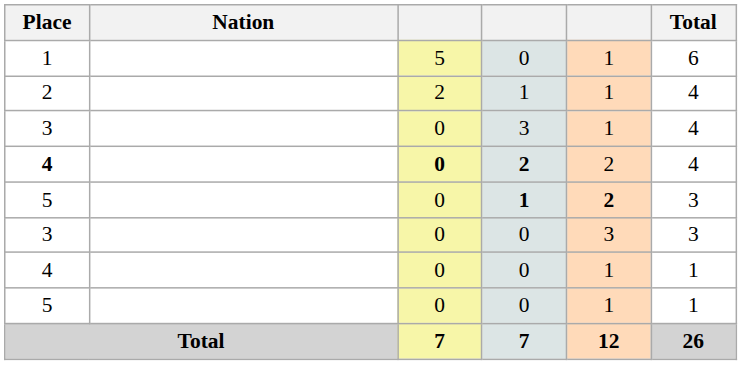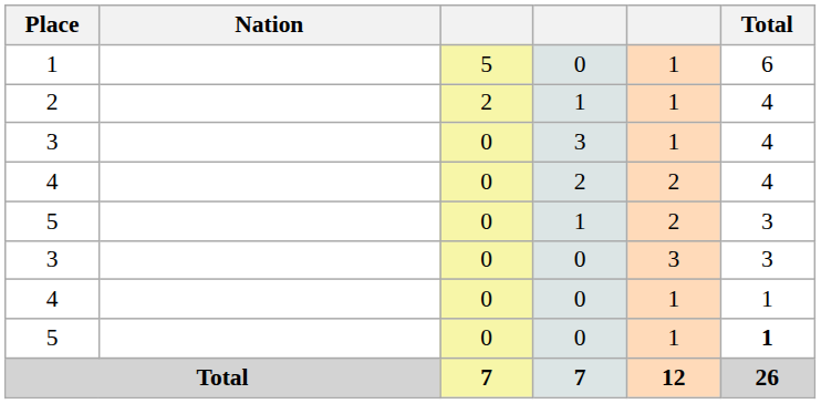row 5 | Place: bold -> normal
row 5 | column 3: bold -> normal
row 5 | column 4: bold -> normal
row 6 | column 4: bold -> normal
row 6 | column 5: bold -> normal
row 9 | Total: normal -> bold
